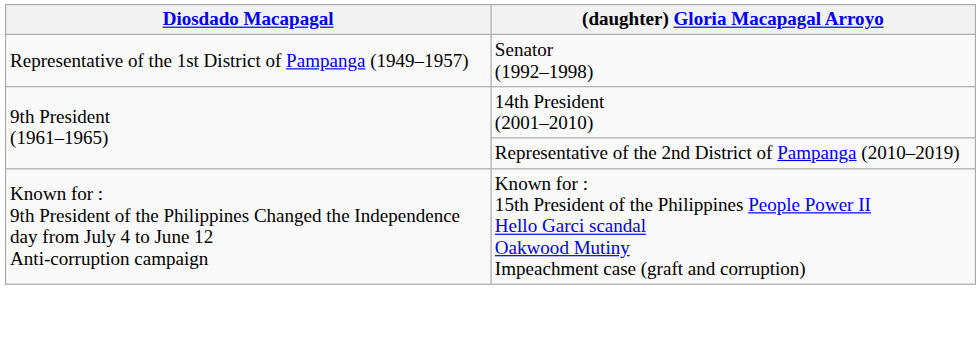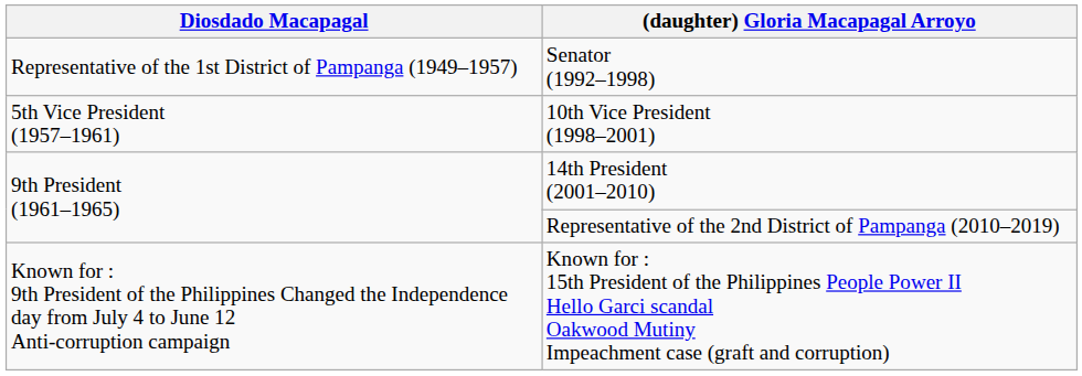+ row: 5th Vice President (1957–1961) | 10th Vice President (1998–2001)
